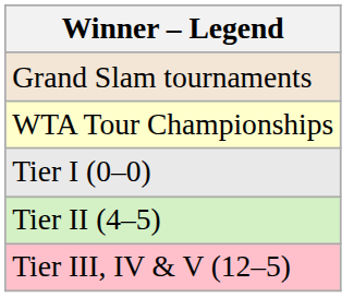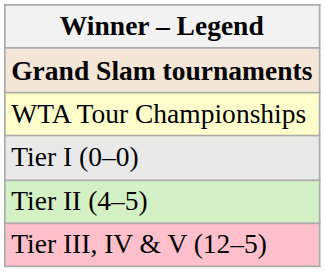row 2 | column 1: normal -> bold
